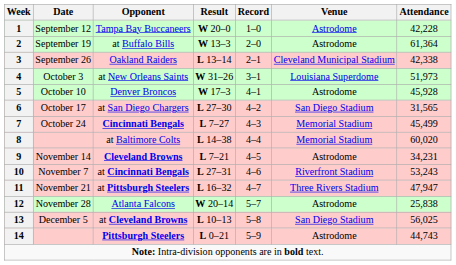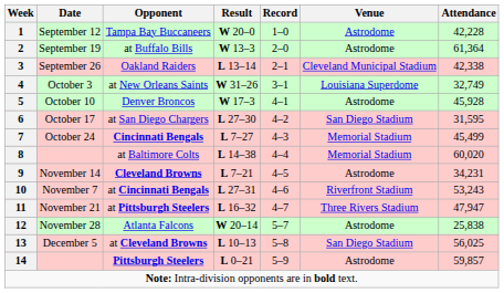4 | Attendance: 51,973 -> 32,749
6 | Attendance: 31,565 -> 31,595
14 | Attendance: 44,743 -> 59,857
